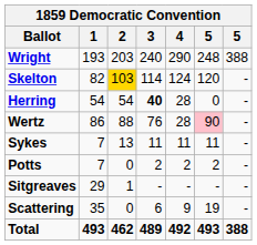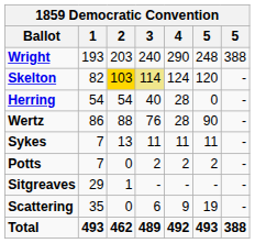Skelton | 3: no background -> khaki background
Herring | 3: bold -> normal
Wertz | column 6: pink background -> no background
